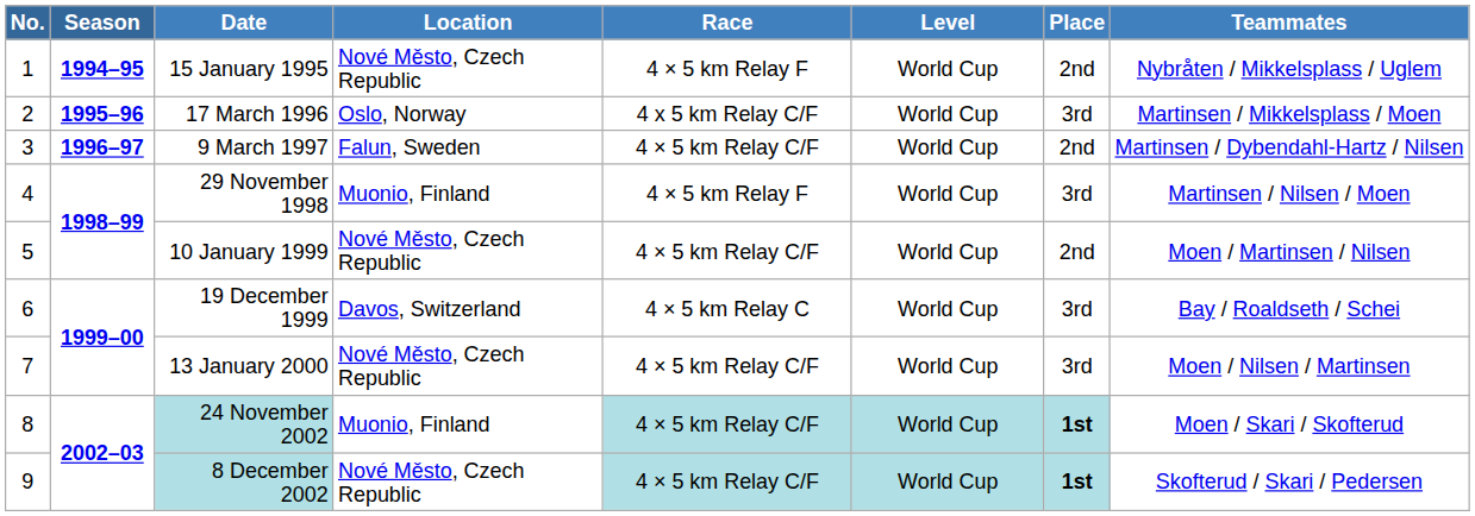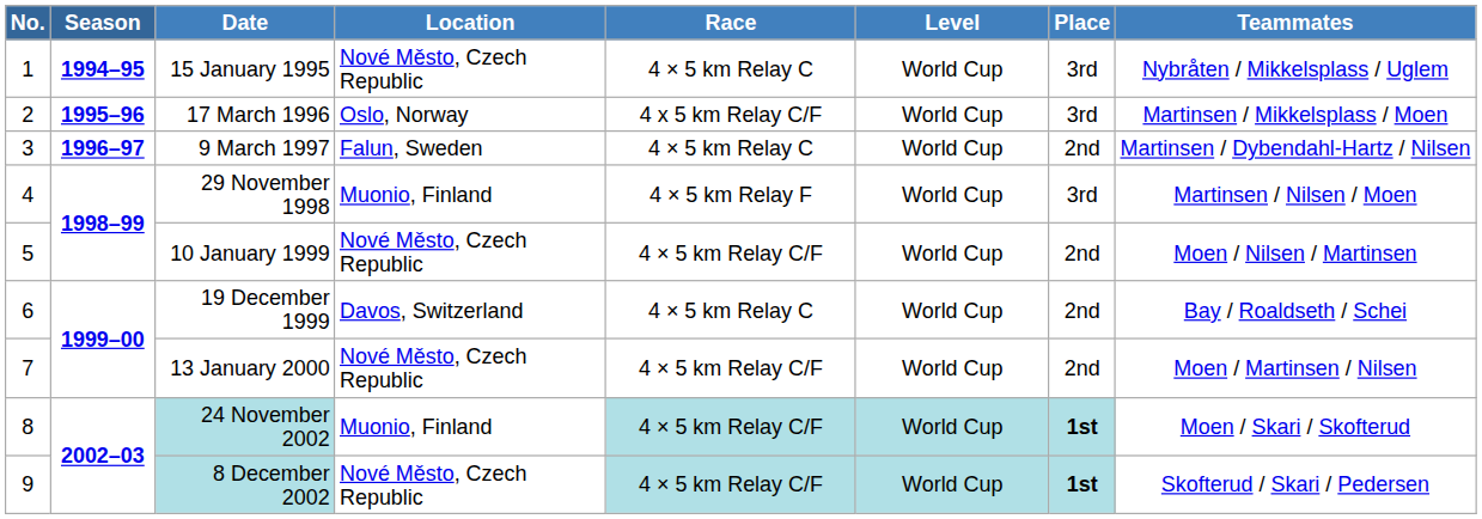15 January 1995 | Race: 4 × 5 km Relay F -> 4 × 5 km Relay C
15 January 1995 | Place: 2nd -> 3rd
9 March 1997 | Race: 4 × 5 km Relay C/F -> 4 × 5 km Relay C
10 January 1999 | Teammates: Moen / Martinsen / Nilsen -> Moen / Nilsen / Martinsen
19 December 1999 | Place: 3rd -> 2nd
13 January 2000 | Place: 3rd -> 2nd
13 January 2000 | Teammates: Moen / Nilsen / Martinsen -> Moen / Martinsen / Nilsen
